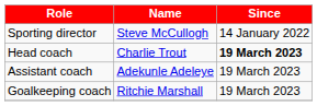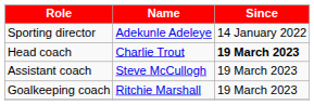Sporting director | Name: Steve McCullogh -> Adekunle Adeleye
Assistant coach | Name: Adekunle Adeleye -> Steve McCullogh
